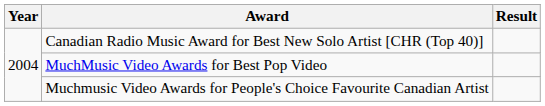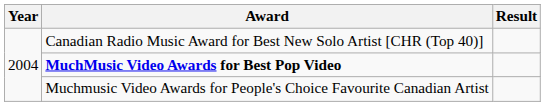MuchMusic Video Awards for Best Pop Video | Award: normal -> bold
